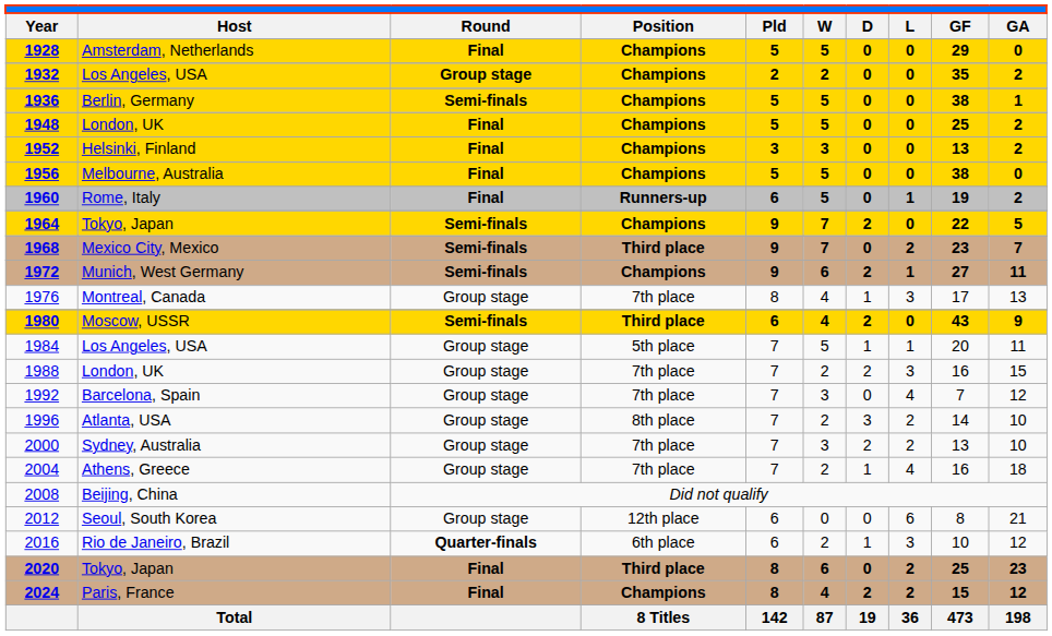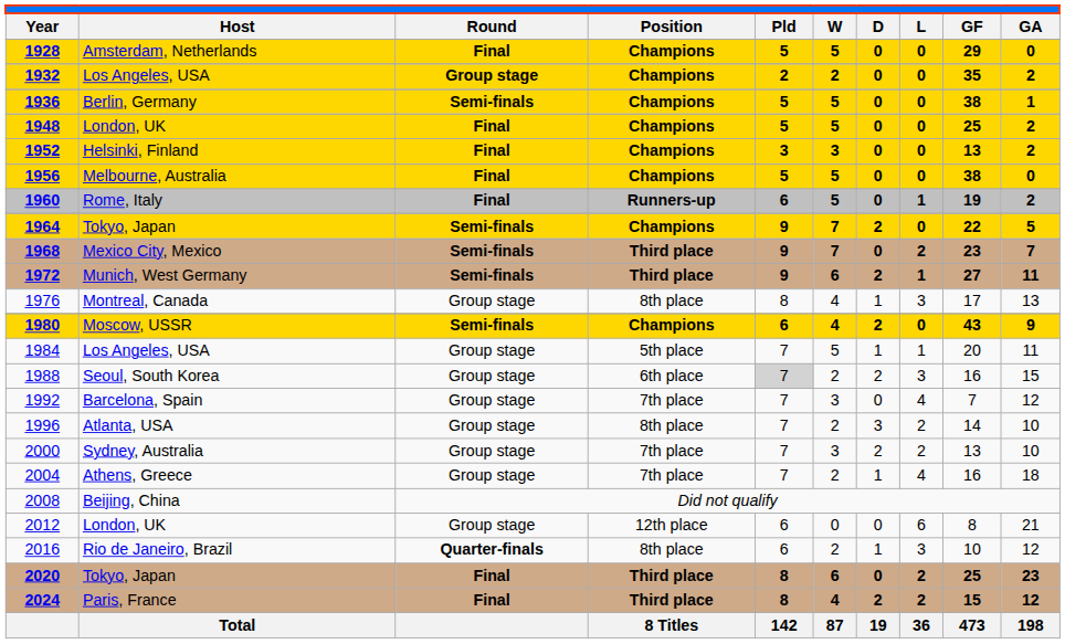1972 | Position: Champions -> Third place
1976 | Position: 7th place -> 8th place
1980 | Position: Third place -> Champions
1988 | Host: London, UK -> Seoul, South Korea
1988 | Position: 7th place -> 6th place
1988 | Pld: no background -> lightgrey background
2012 | Host: Seoul, South Korea -> London, UK
2016 | Position: 6th place -> 8th place
2024 | Position: Champions -> Third place
